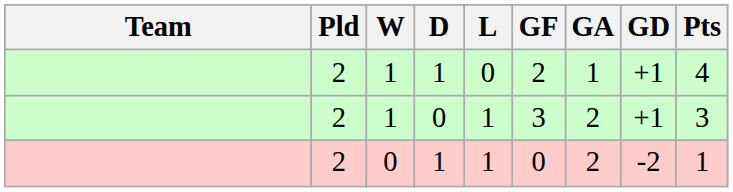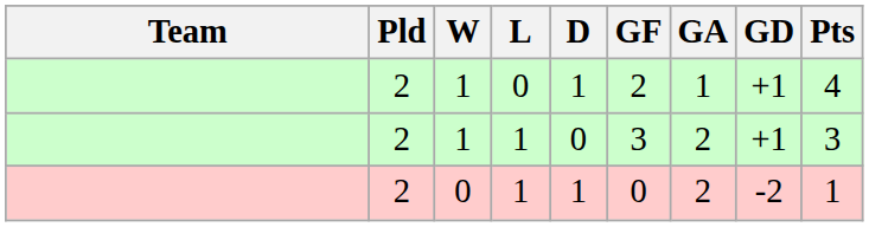columns swapped: D <-> L
